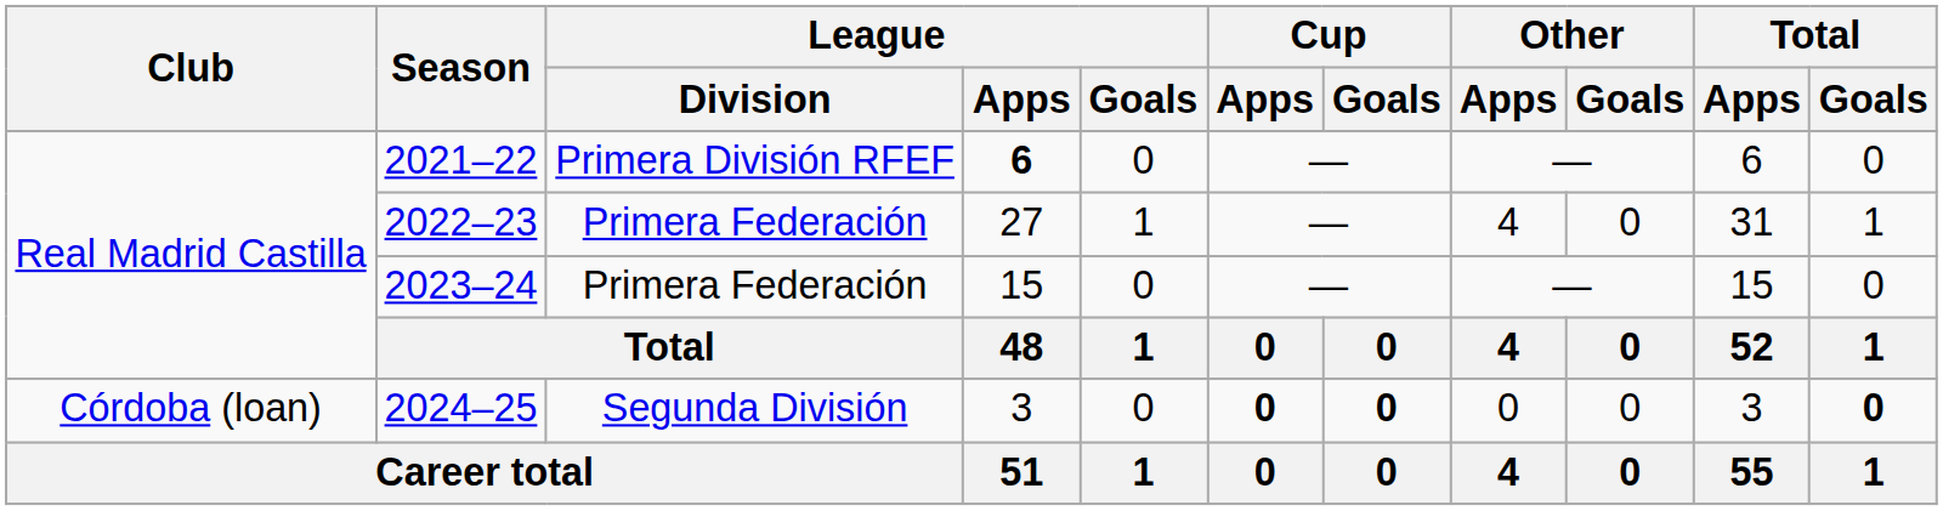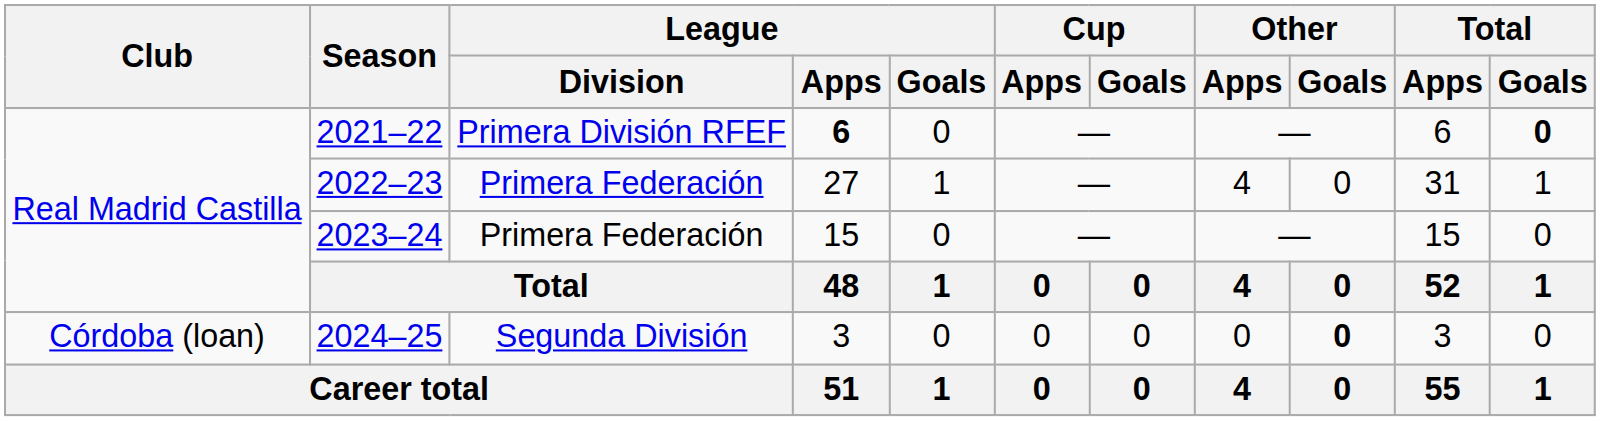2021–22 | Total / Goals: normal -> bold
2024–25 | Cup / Apps: bold -> normal
2024–25 | Cup / Goals: bold -> normal
2024–25 | Other / Goals: normal -> bold
2024–25 | Total / Goals: bold -> normal
